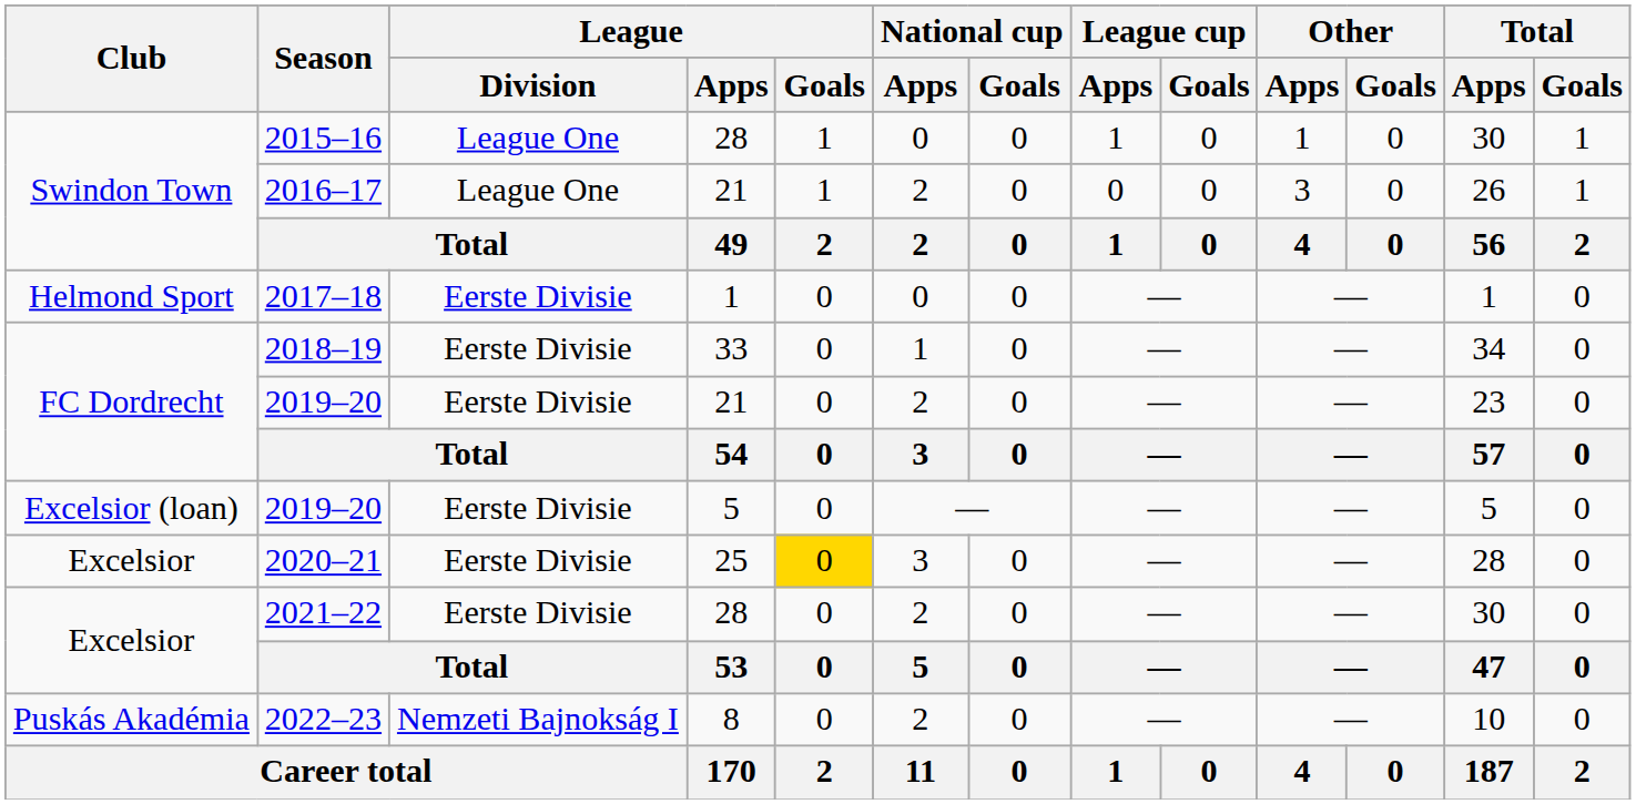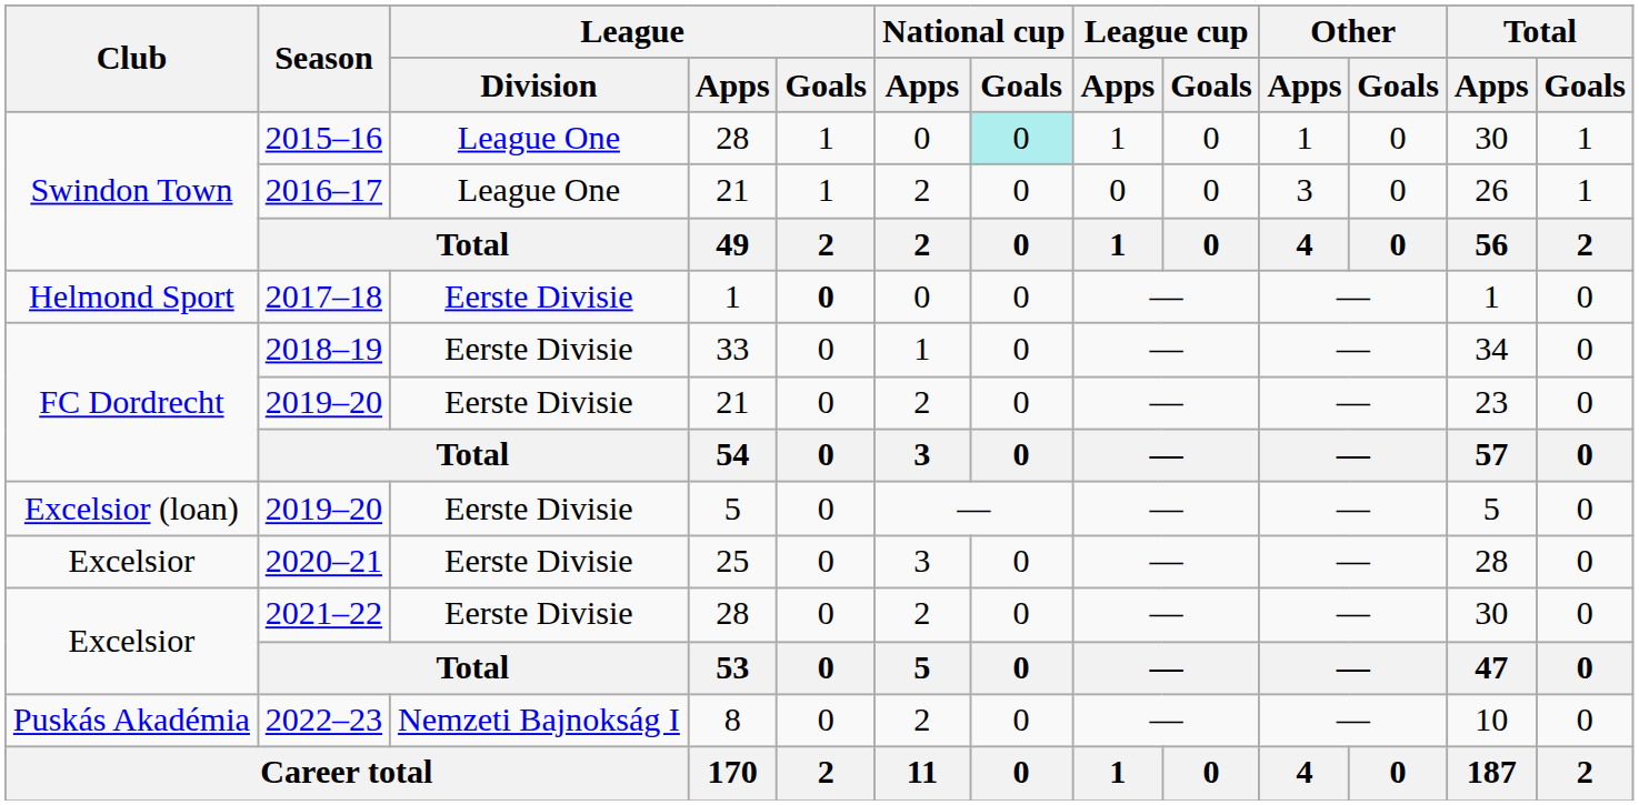2015–16 | National cup / Goals: no background -> paleturquoise background
2017–18 | League / Goals: normal -> bold
2020–21 | League / Goals: gold background -> no background
